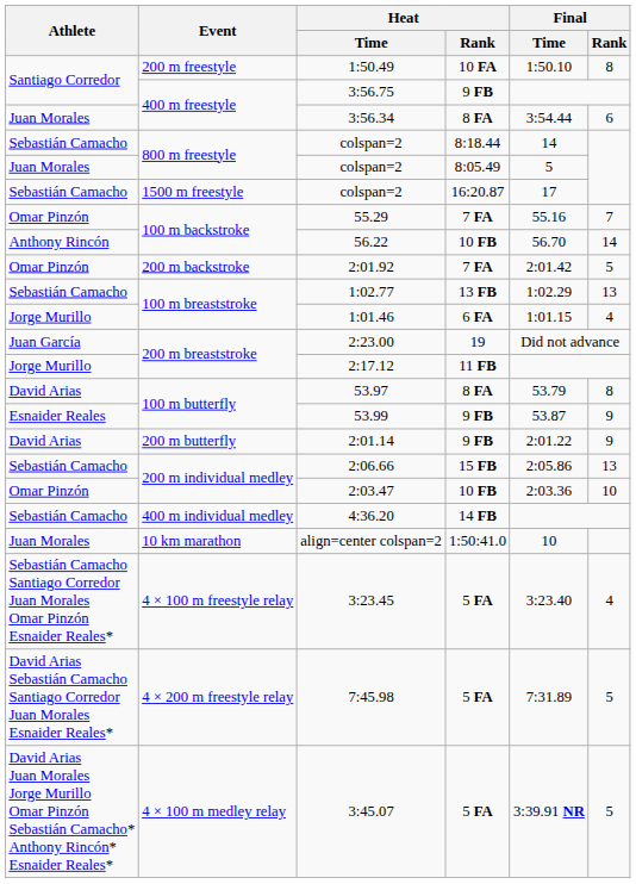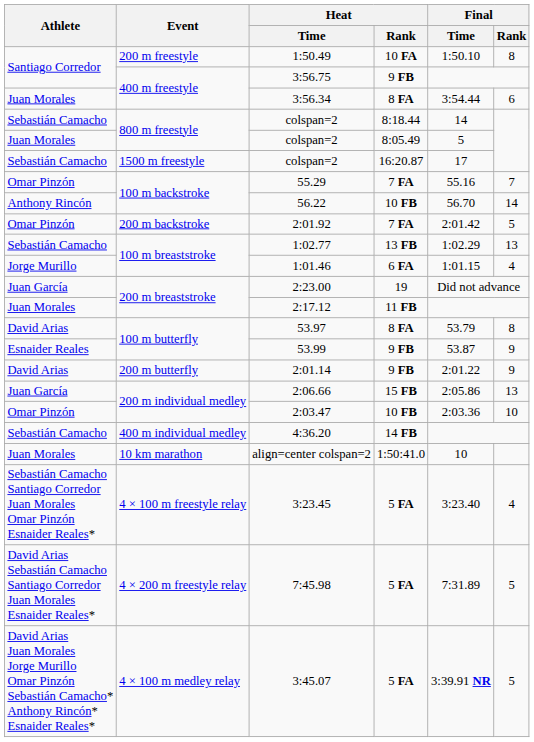2:17.12 | Athlete: Jorge Murillo -> Juan Morales
2:06.66 | Athlete: Sebastián Camacho -> Juan García
